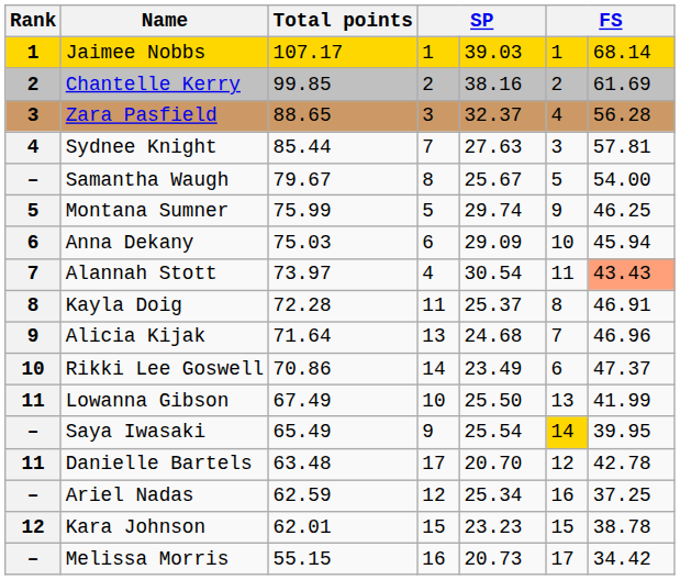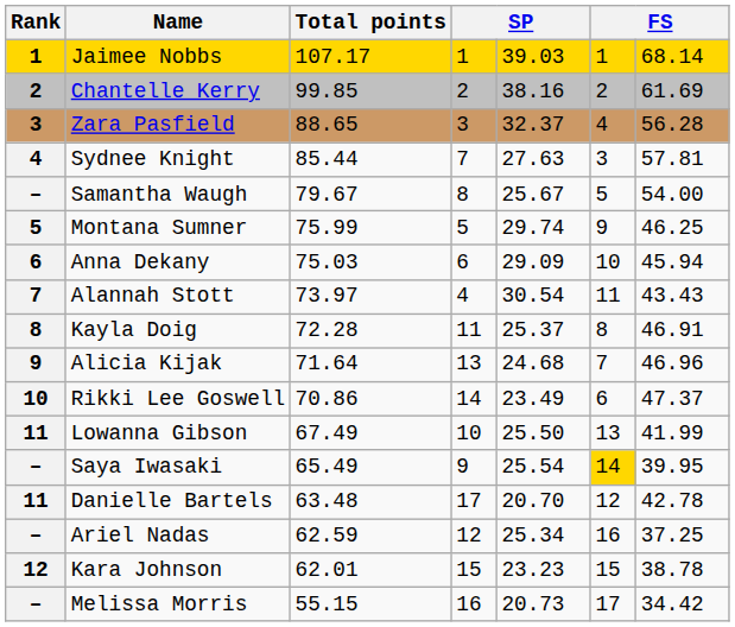Alannah Stott | column 7: lightsalmon background -> no background
